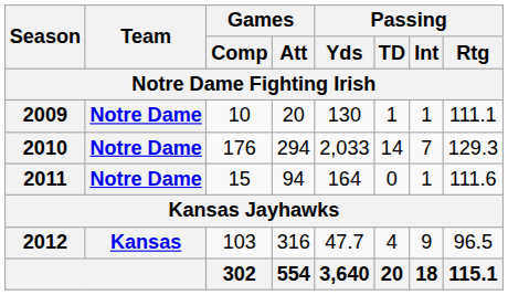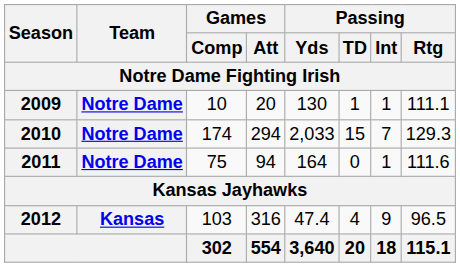2010 | Games / Comp / Notre Dame Fighting Irish: 176 -> 174
2010 | Passing / TD / Notre Dame Fighting Irish: 14 -> 15
2011 | Games / Comp / Notre Dame Fighting Irish: 15 -> 75
2012 | Passing / Yds / Notre Dame Fighting Irish: 47.7 -> 47.4
